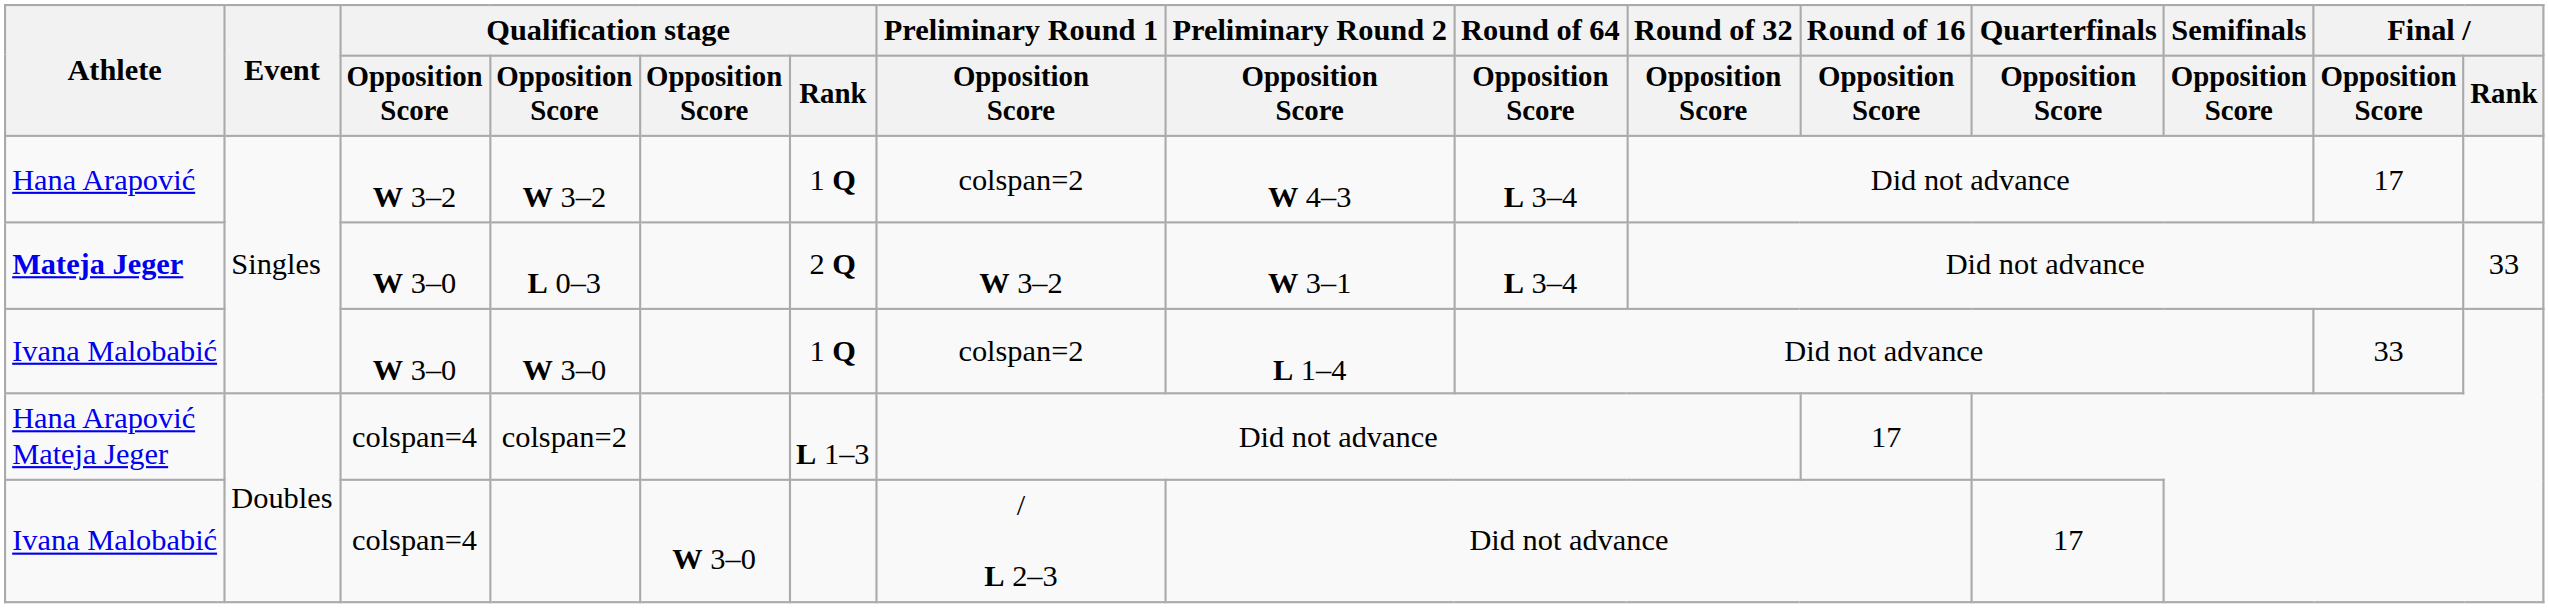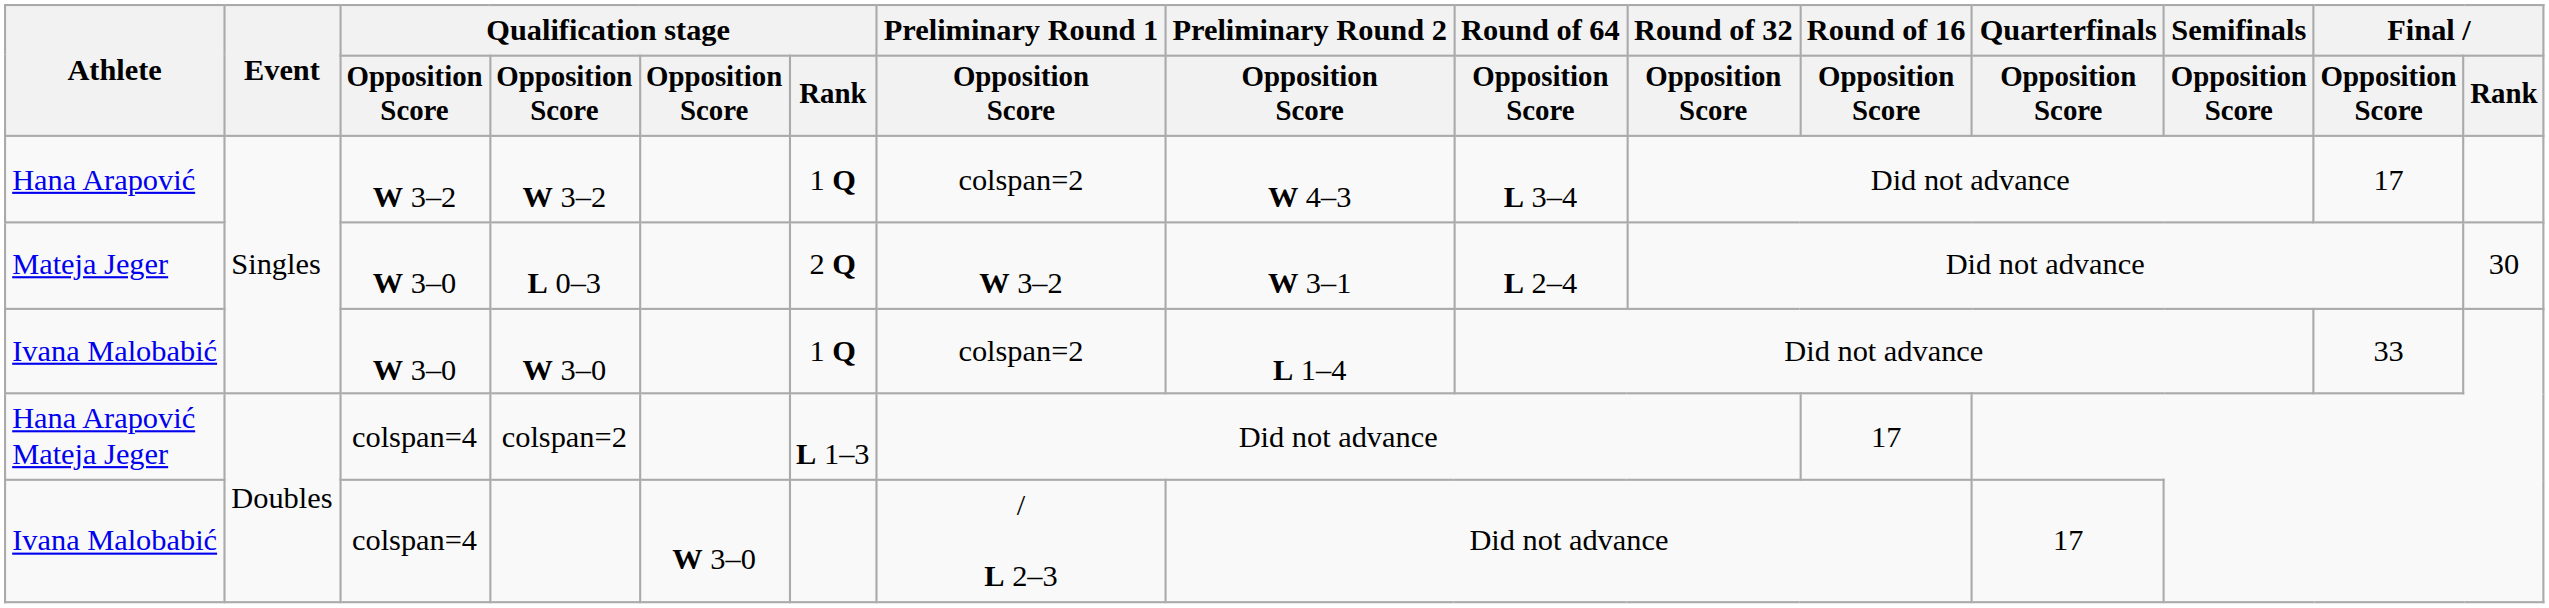L 0–3 | Athlete: bold -> normal
L 0–3 | Round of 64 / Opposition Score: L 3–4 -> L 2–4
L 0–3 | Final / Rank: 33 -> 30
